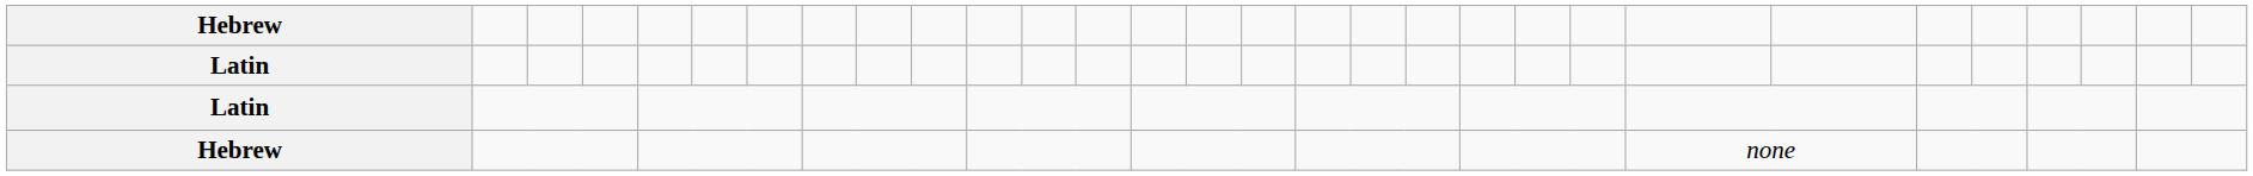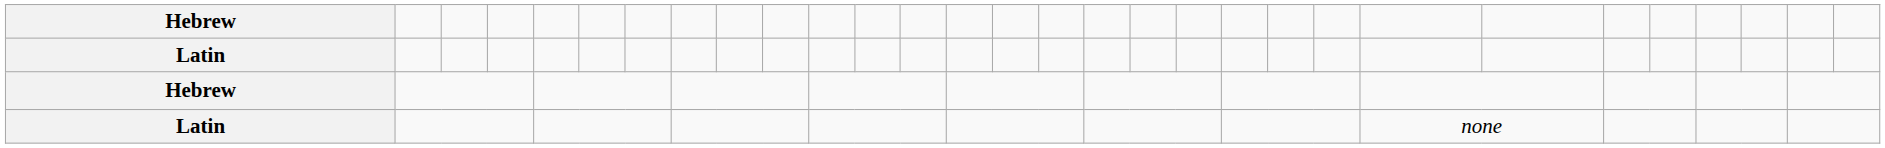row 3 | column 1: Latin -> Hebrew
row 4 | column 1: Hebrew -> Latin
